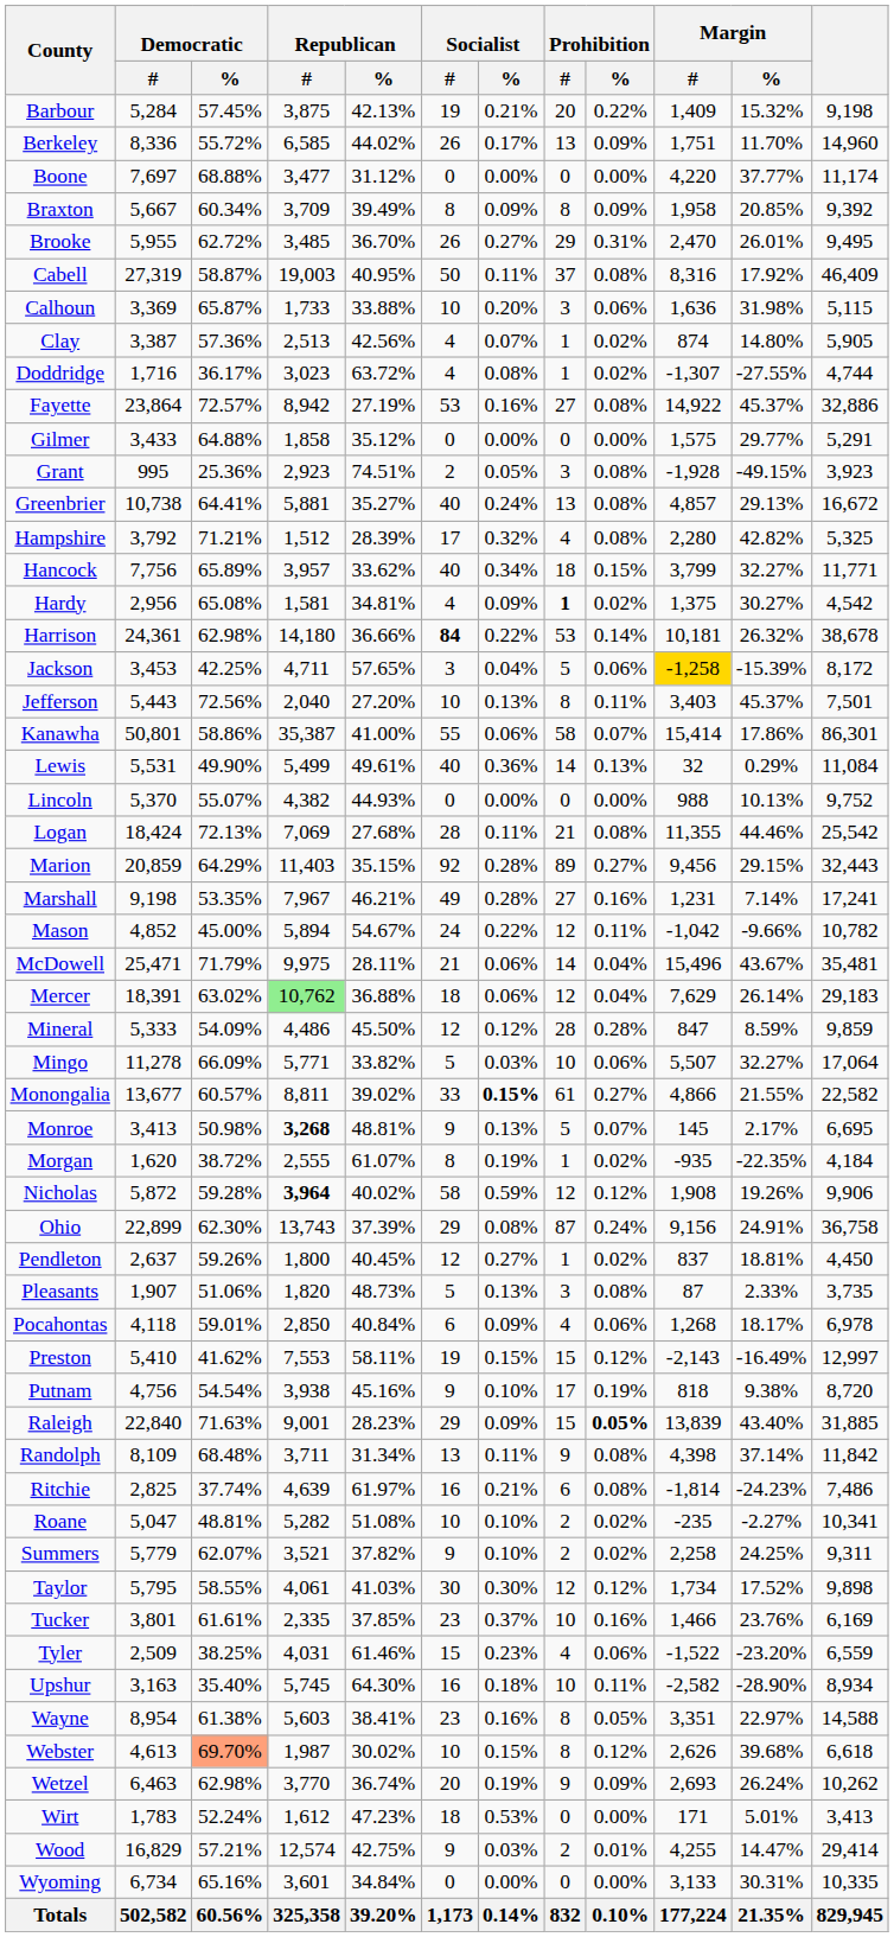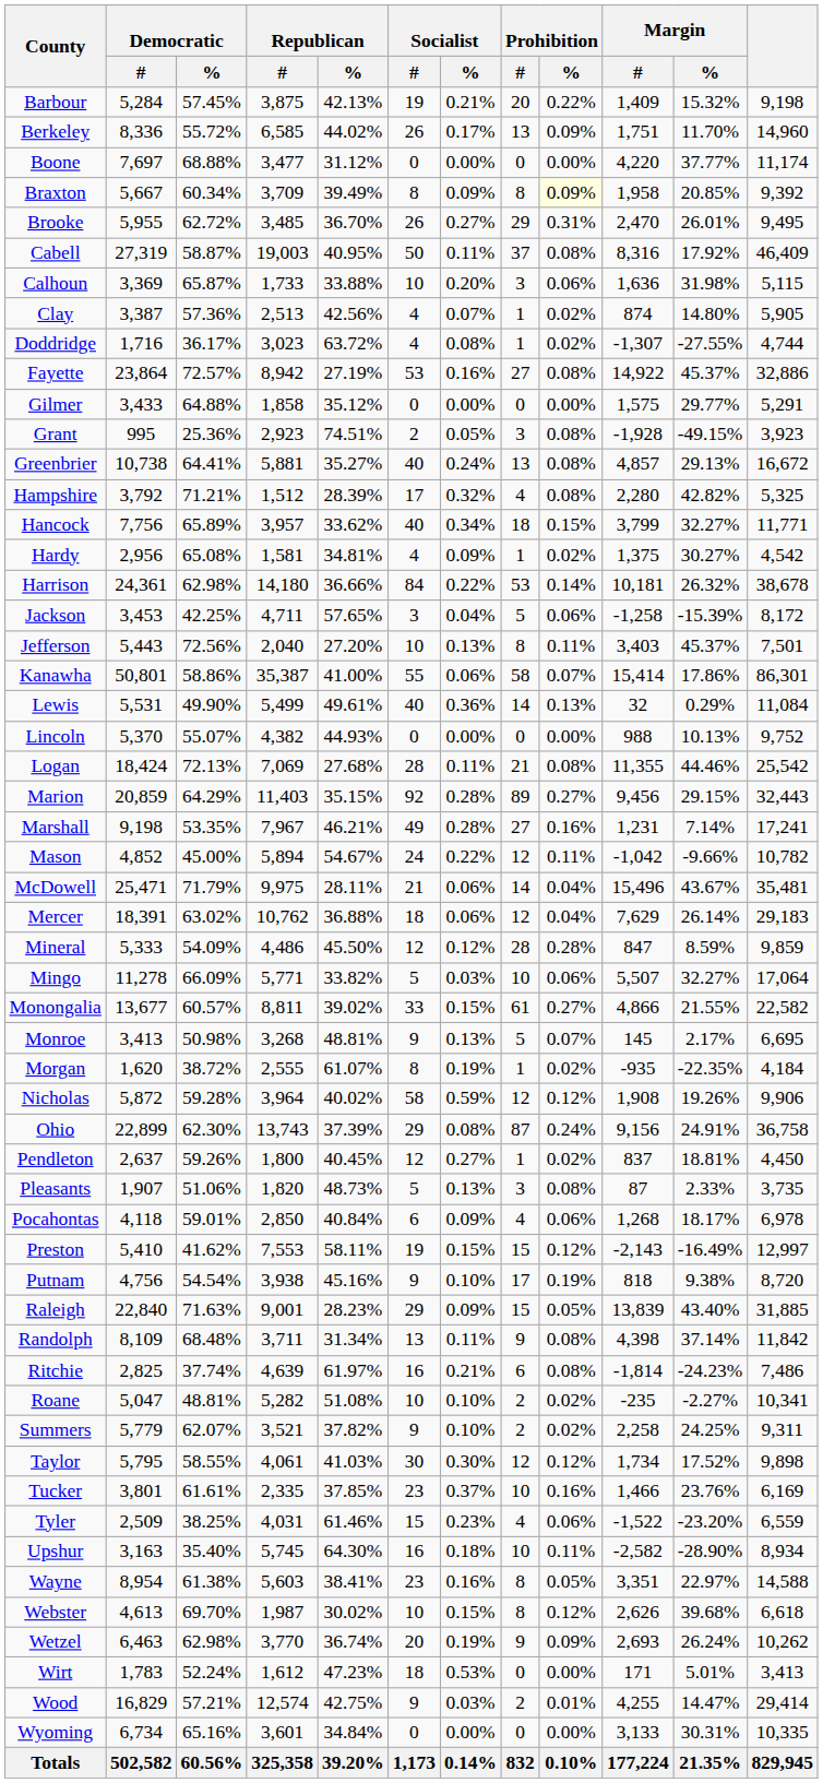Braxton | Prohibition / %: no background -> lightyellow background
Hardy | Prohibition / #: bold -> normal
Harrison | Socialist / #: bold -> normal
Jackson | Margin / #: gold background -> no background
Mercer | Republican / #: lightgreen background -> no background
Monongalia | Socialist / %: bold -> normal
Monroe | Republican / #: bold -> normal
Nicholas | Republican / #: bold -> normal
Raleigh | Prohibition / %: bold -> normal
Webster | Democratic / %: lightsalmon background -> no background
